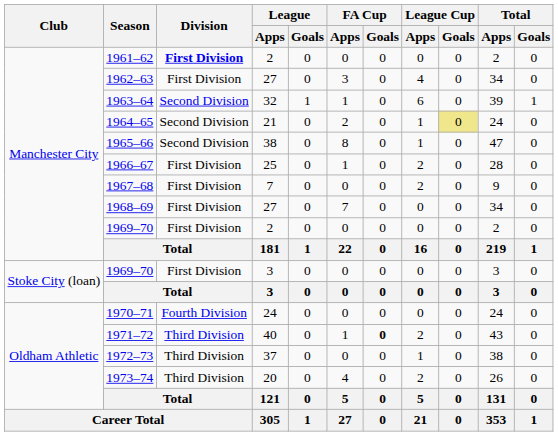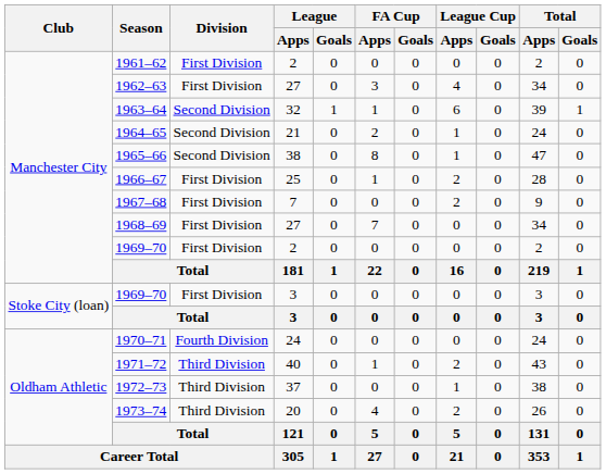1961–62 | Division: bold -> normal
1964–65 | League Cup / Goals: khaki background -> no background
1971–72 | FA Cup / Goals: bold -> normal
